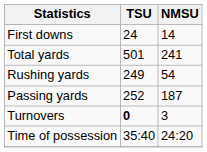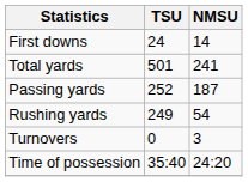rows swapped: Rushing yards <-> Passing yards
Turnovers | TSU: bold -> normal
